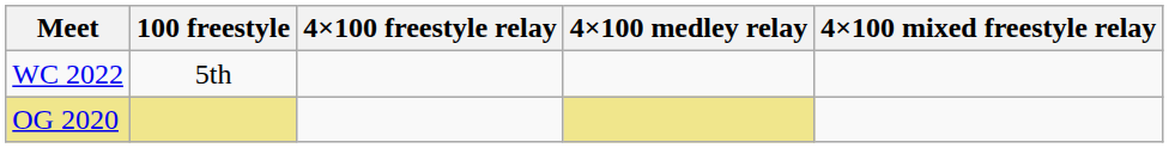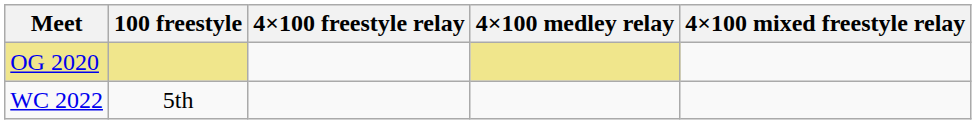rows swapped: OG 2020 <-> WC 2022
